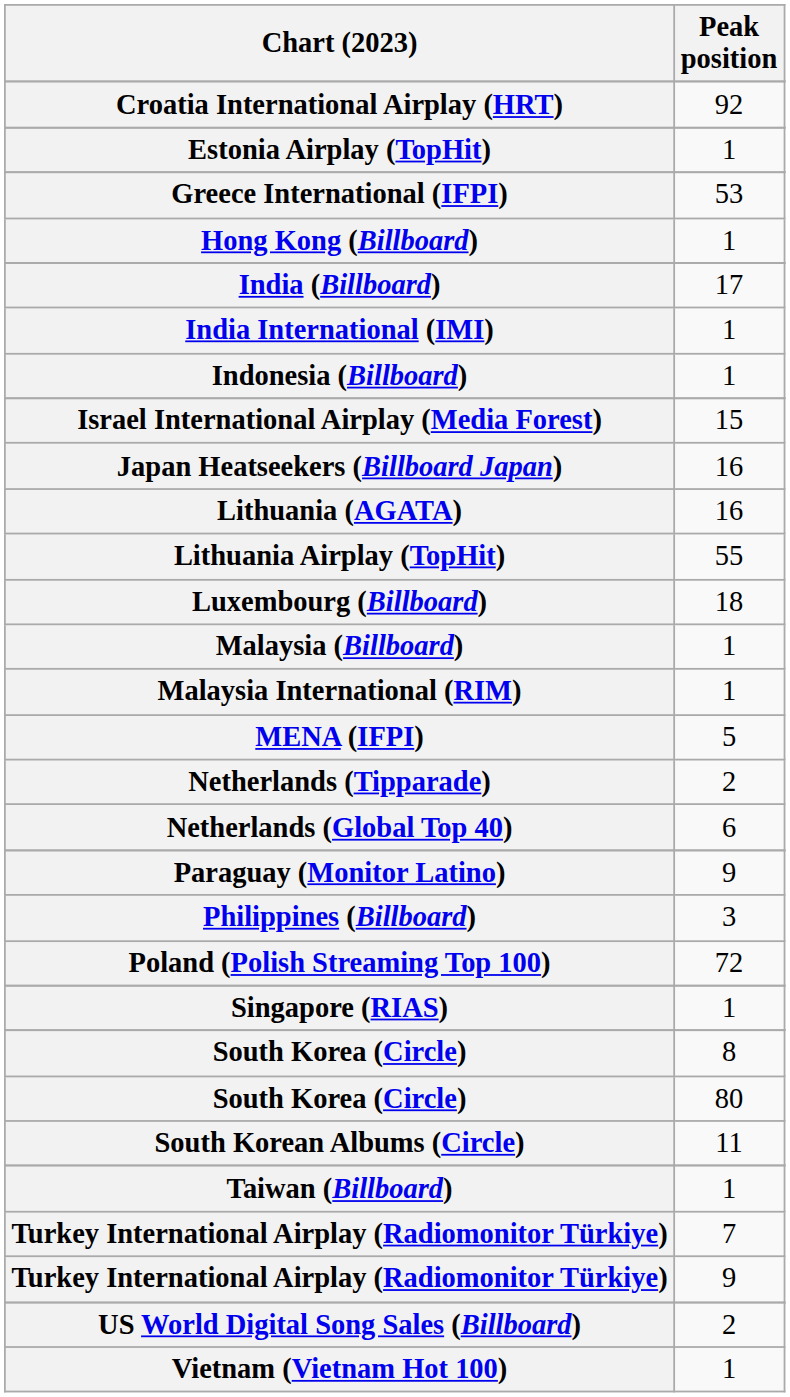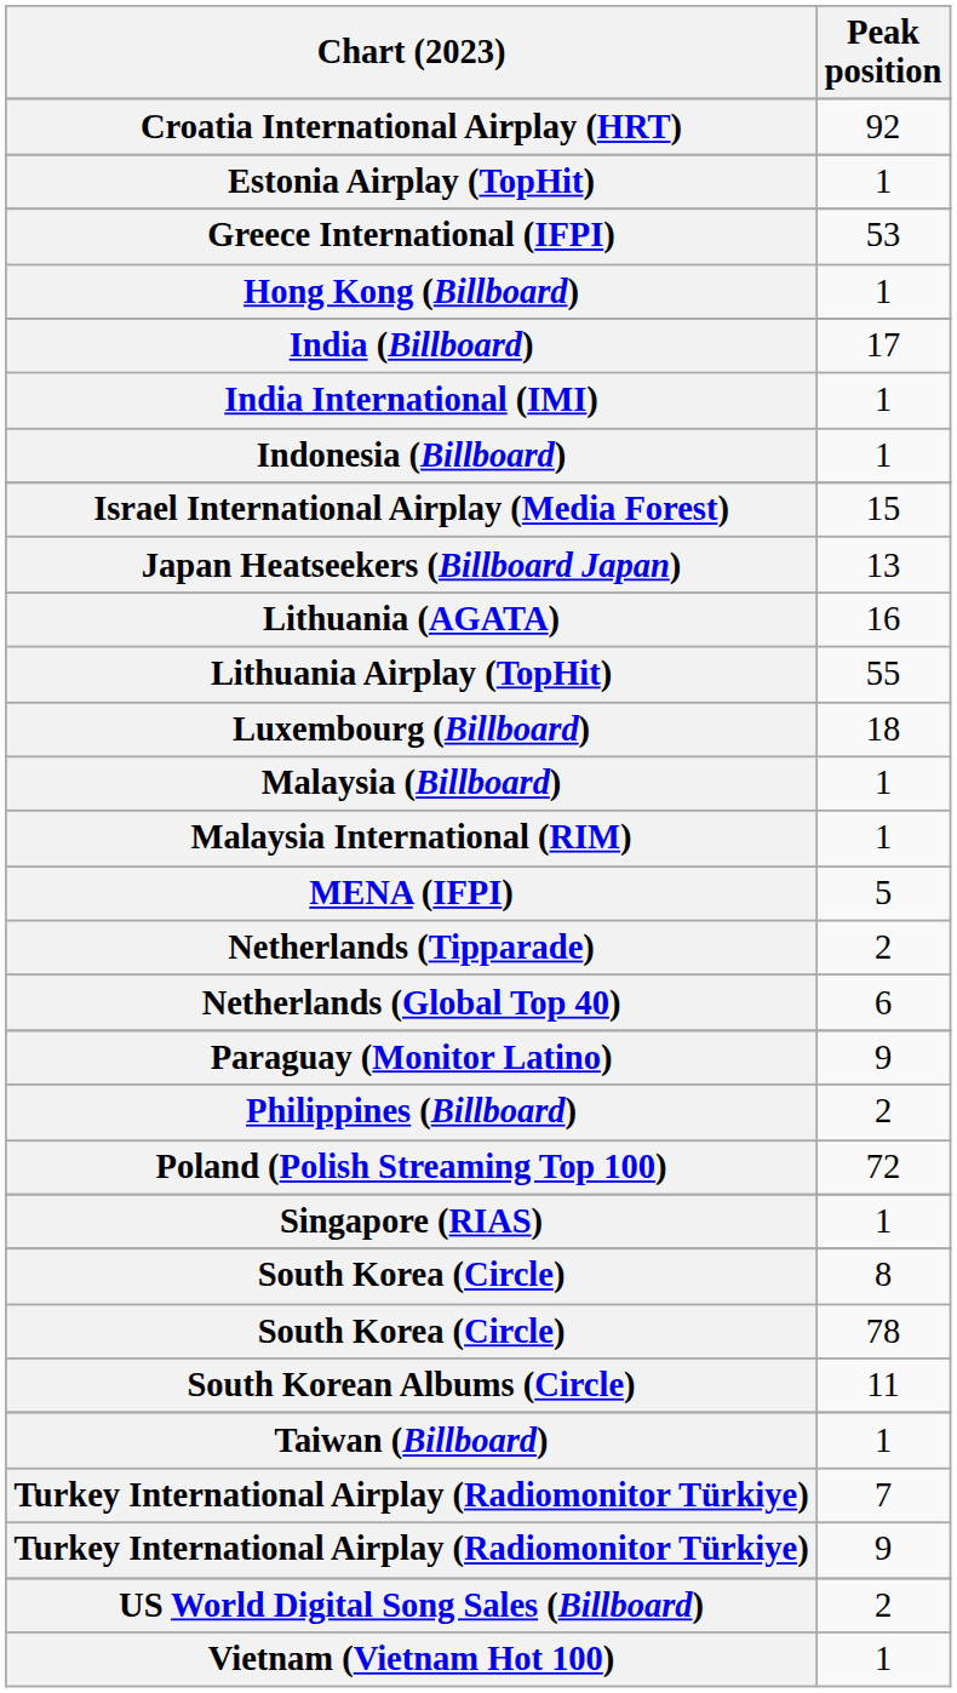row 10 | Peak position: 16 -> 13
row 20 | Peak position: 3 -> 2
row 24 | Peak position: 80 -> 78
